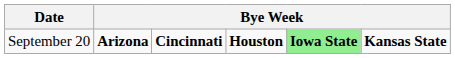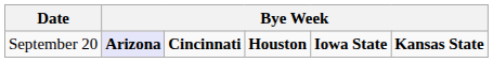September 20 | column 2: no background -> lavender background
September 20 | column 5: lightgreen background -> no background
